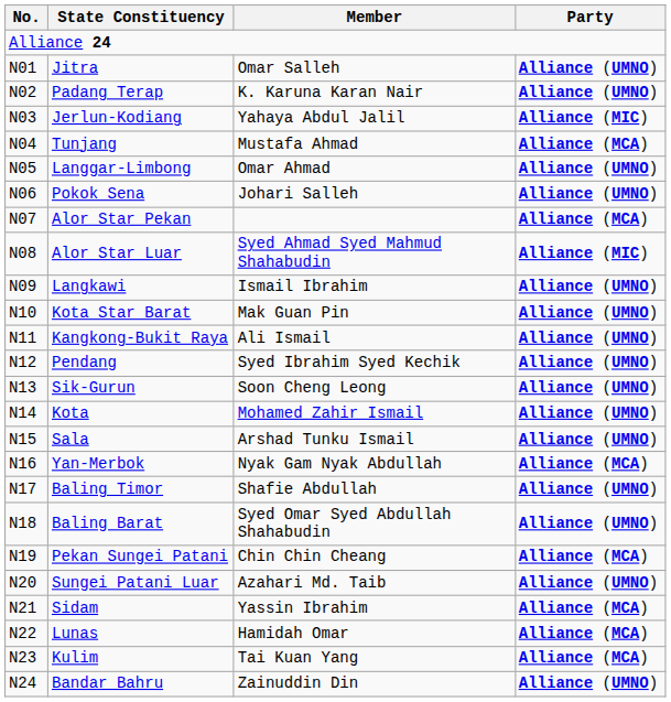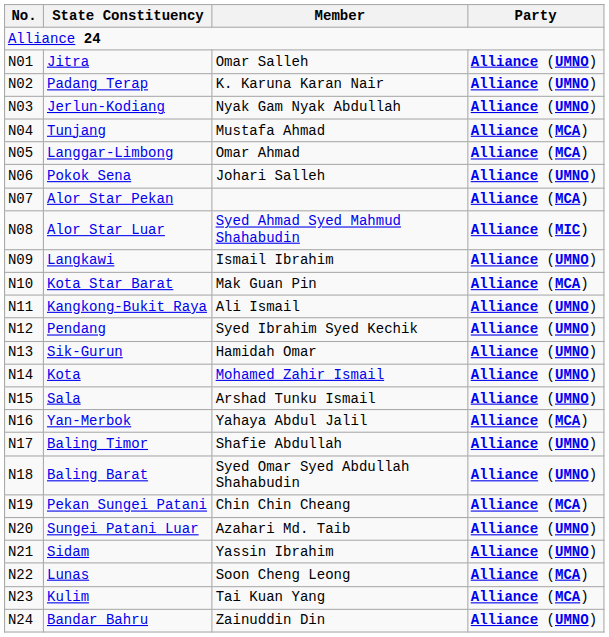Jerlun-Kodiang | Member: Yahaya Abdul Jalil -> Nyak Gam Nyak Abdullah
Jerlun-Kodiang | Party: Alliance (MIC) -> Alliance (UMNO)
Langgar-Limbong | Party: Alliance (UMNO) -> Alliance (MCA)
Kota Star Barat | Party: Alliance (UMNO) -> Alliance (MCA)
Sik-Gurun | Member: Soon Cheng Leong -> Hamidah Omar
Yan-Merbok | Member: Nyak Gam Nyak Abdullah -> Yahaya Abdul Jalil
Sidam | Party: Alliance (MCA) -> Alliance (UMNO)
Lunas | Member: Hamidah Omar -> Soon Cheng Leong
